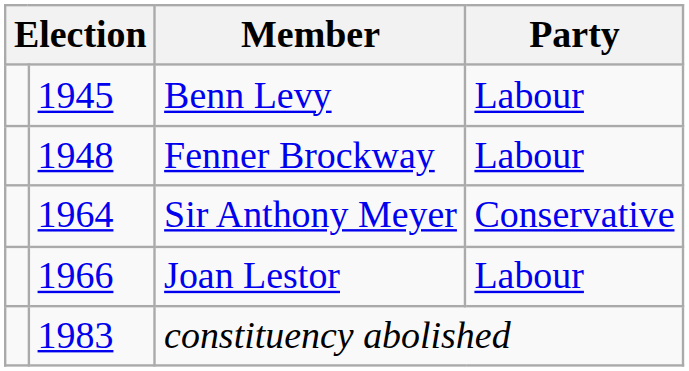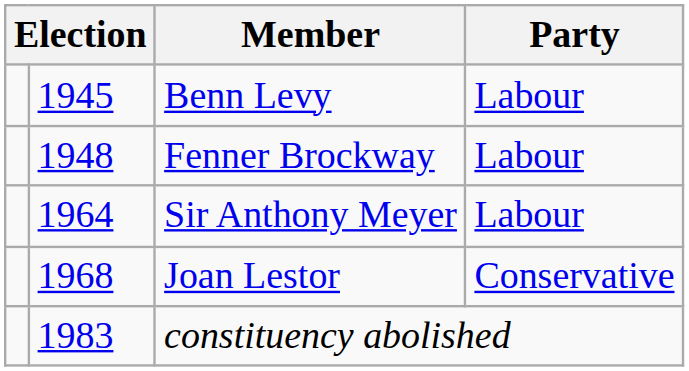Sir Anthony Meyer | Party: Conservative -> Labour
Joan Lestor | column 2: 1966 -> 1968
Joan Lestor | Party: Labour -> Conservative
